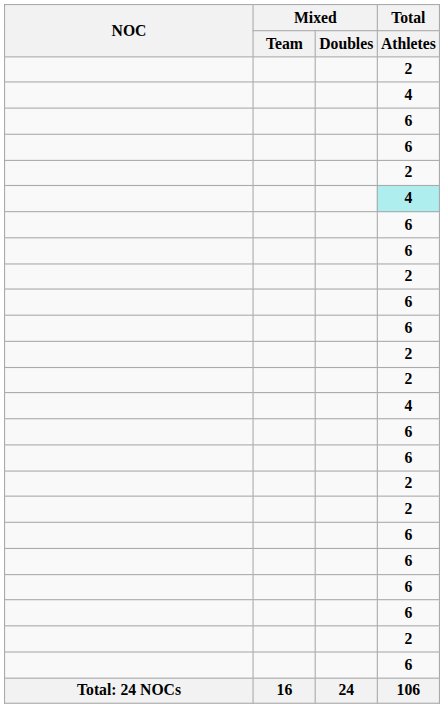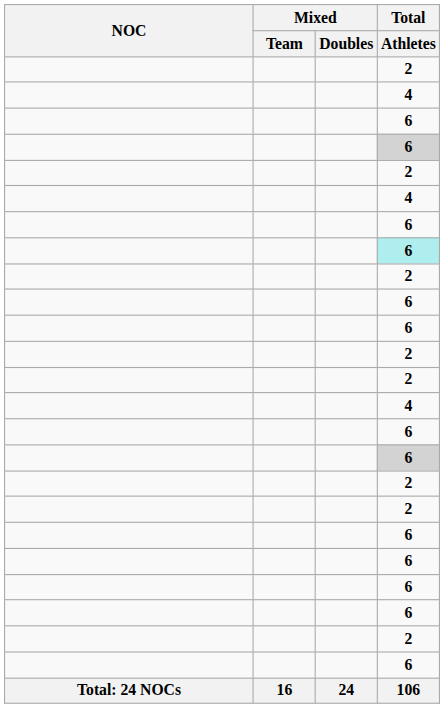row 6 | Total / Athletes: no background -> lightgrey background
row 8 | Total / Athletes: paleturquoise background -> no background
row 10 | Total / Athletes: no background -> paleturquoise background
row 18 | Total / Athletes: no background -> lightgrey background
